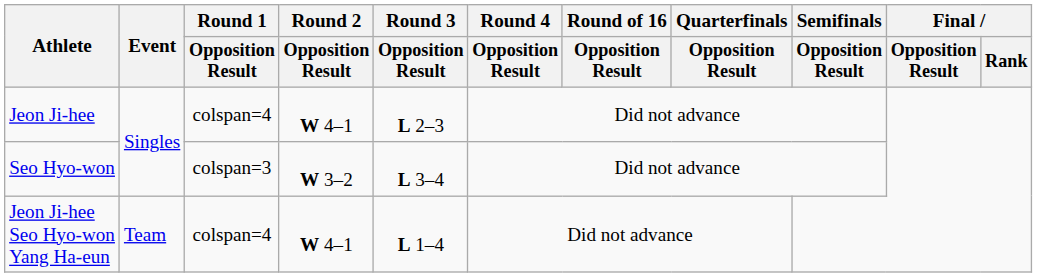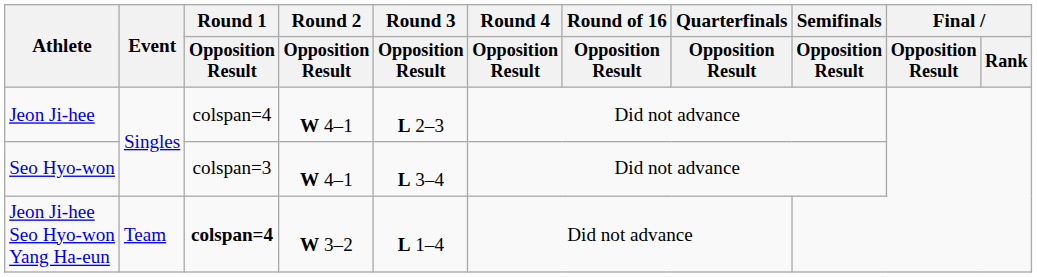Seo Hyo-won | Round 2 / Opposition Result: W 3–2 -> W 4–1
Jeon Ji-hee Seo Hyo-won Yang Ha-eun | Round 1 / Opposition Result: normal -> bold
Jeon Ji-hee Seo Hyo-won Yang Ha-eun | Round 2 / Opposition Result: W 4–1 -> W 3–2
